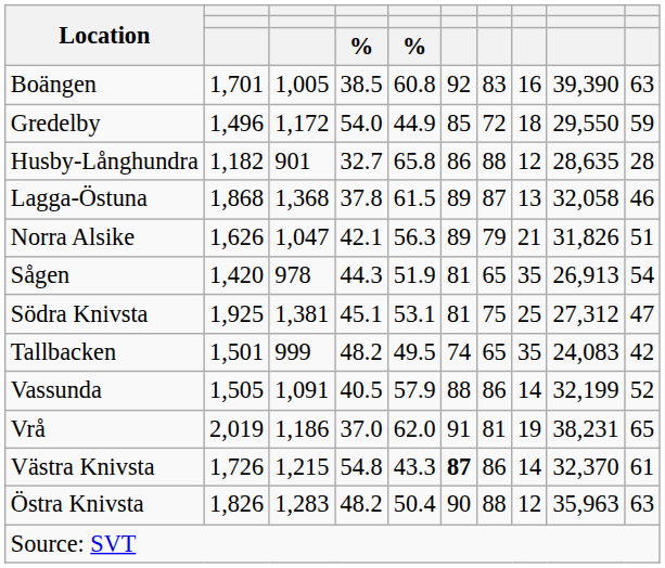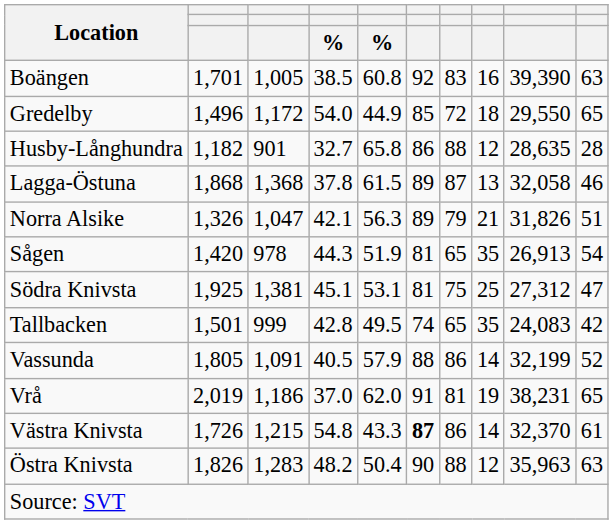Gredelby | column 10: 59 -> 65
Norra Alsike | column 2: 1,626 -> 1,326
Tallbacken | column 4: 48.2 -> 42.8
Vassunda | column 2: 1,505 -> 1,805
